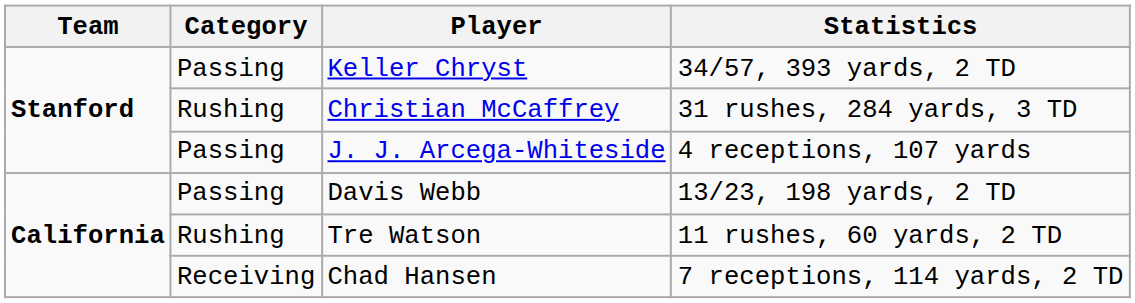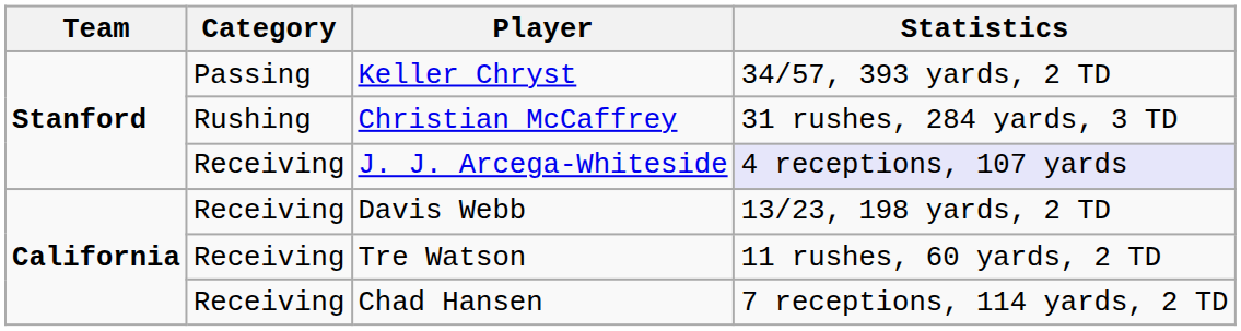J. J. Arcega-Whiteside | Category: Passing -> Receiving
J. J. Arcega-Whiteside | Statistics: no background -> lavender background
Davis Webb | Category: Passing -> Receiving
Tre Watson | Category: Rushing -> Receiving
